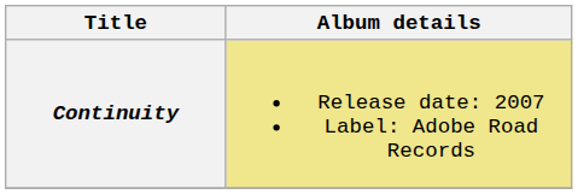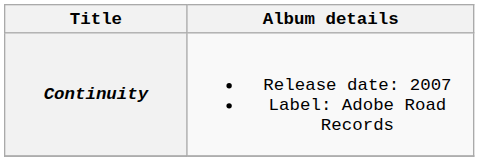Continuity | Album details: khaki background -> no background
